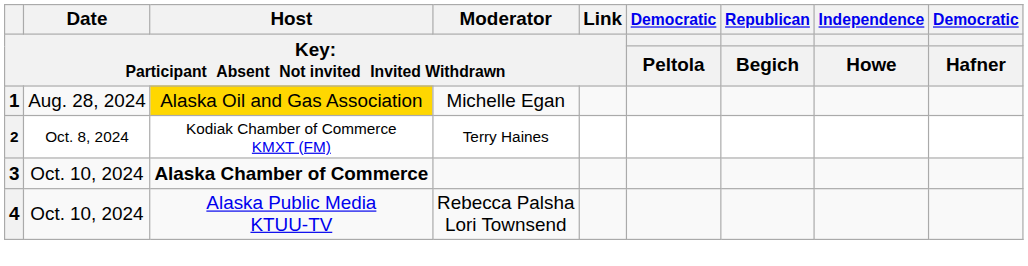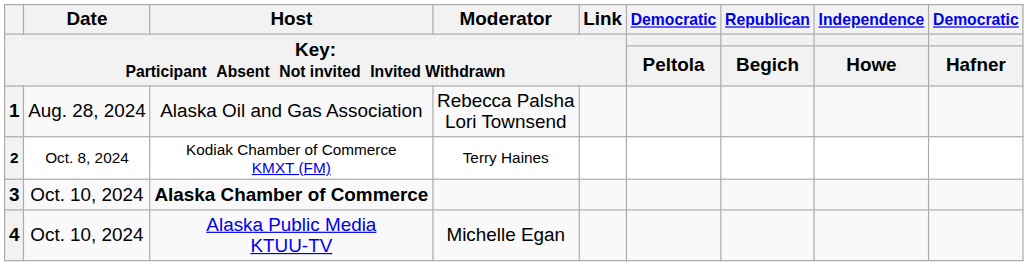1 | column 3: gold background -> no background
1 | column 4: Michelle Egan -> Rebecca Palsha Lori Townsend
4 | column 4: Rebecca Palsha Lori Townsend -> Michelle Egan
